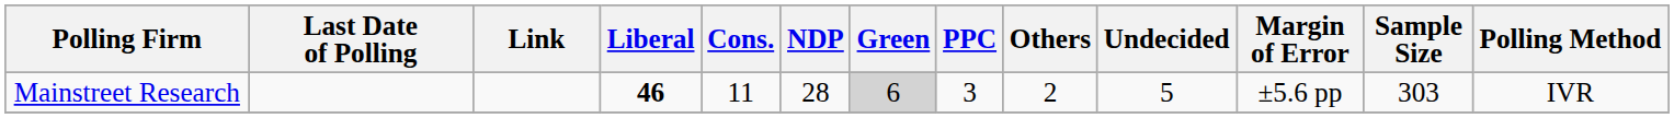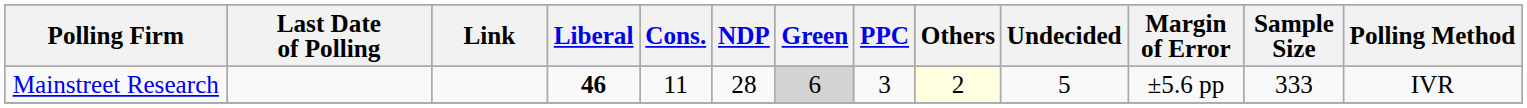Mainstreet Research | Others: no background -> lightyellow background
Mainstreet Research | Sample Size: 303 -> 333
